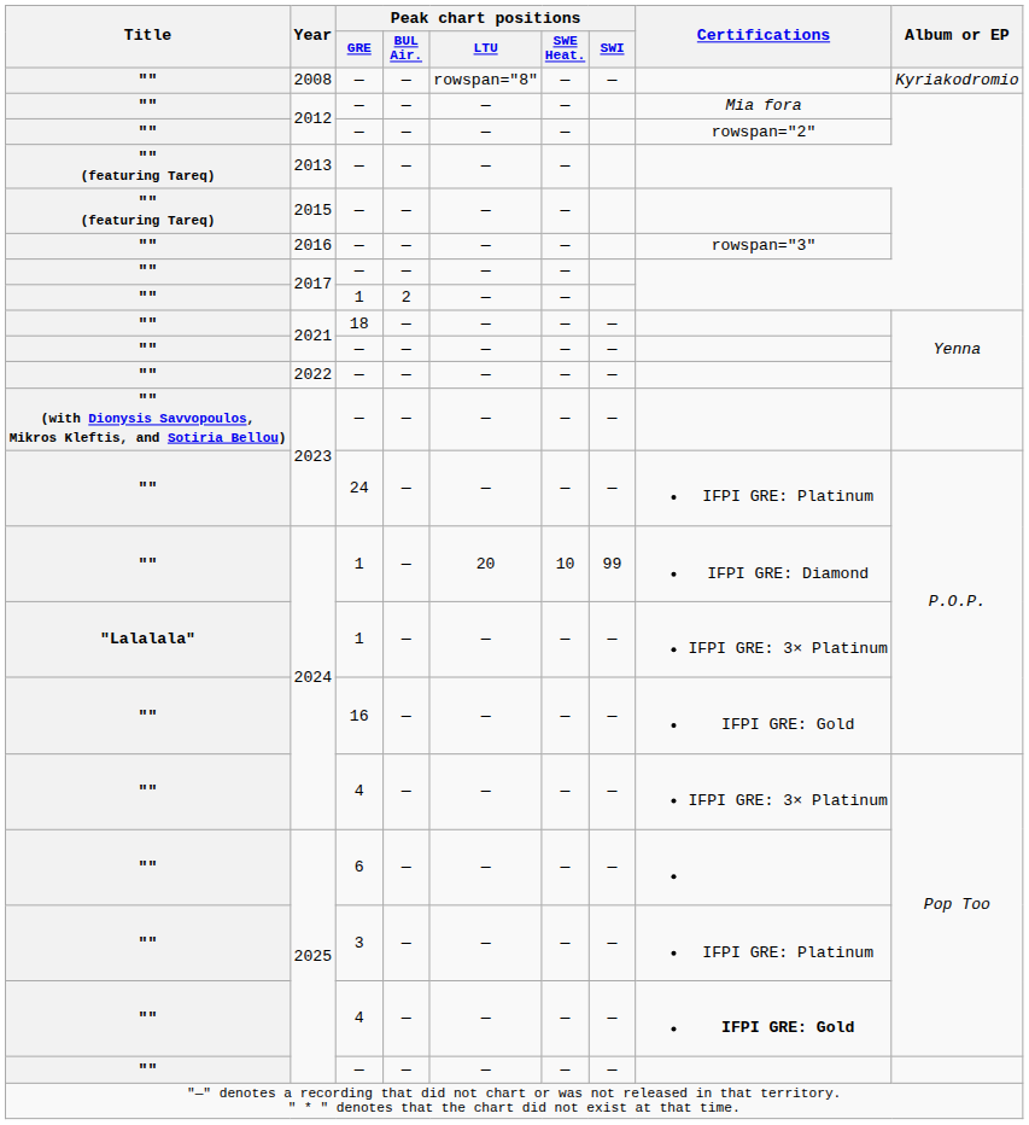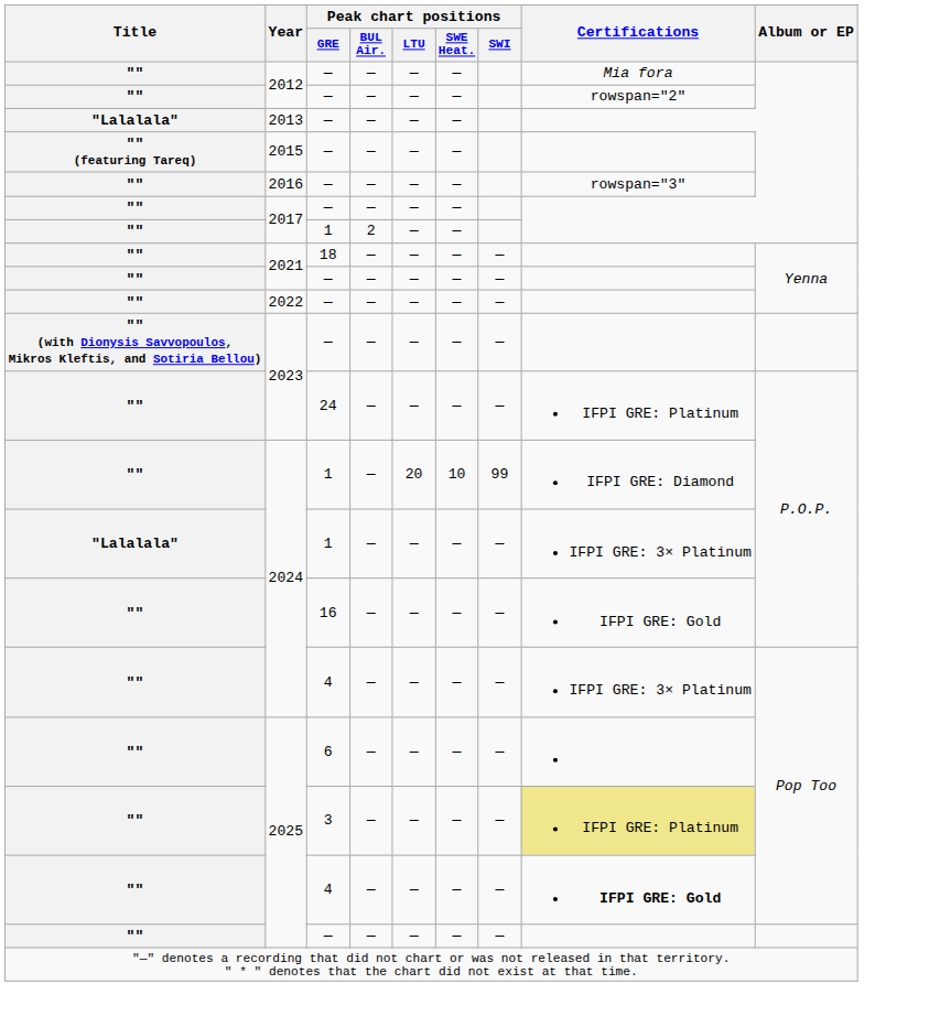- row: "" | 2008 | — | — | rowspan="8" | — | — | Kyriakodromio
2013 | Title: "" (featuring Tareq) -> "Lalalala"
2025 / 3 | Certifications: no background -> khaki background
